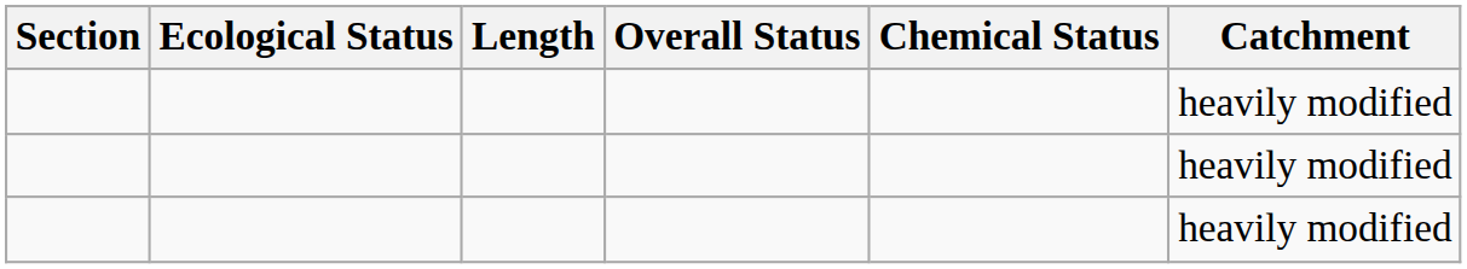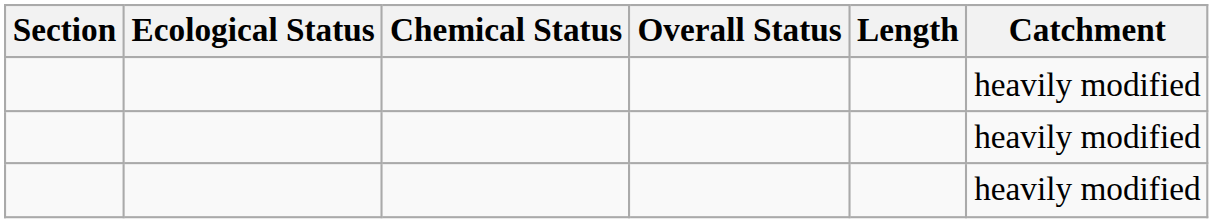columns swapped: Chemical Status <-> Length
